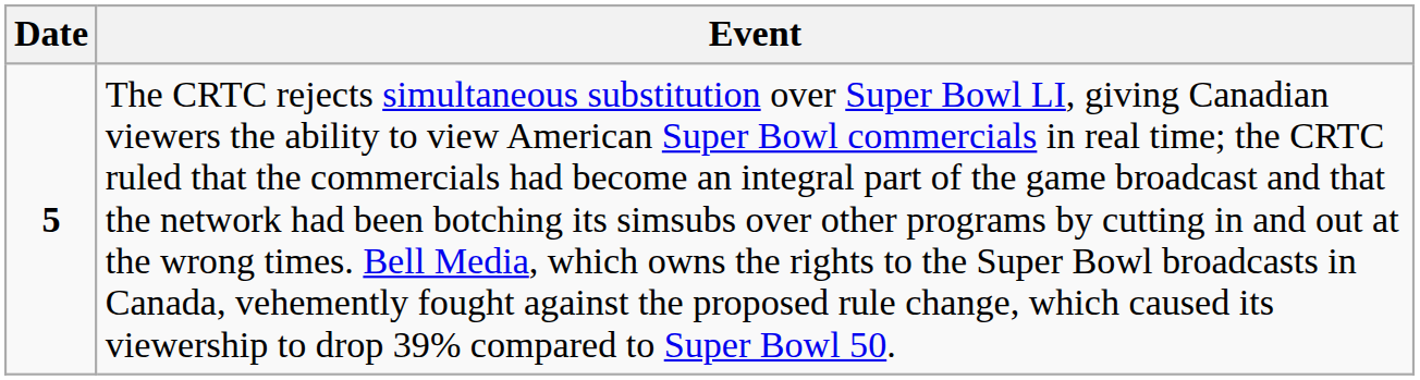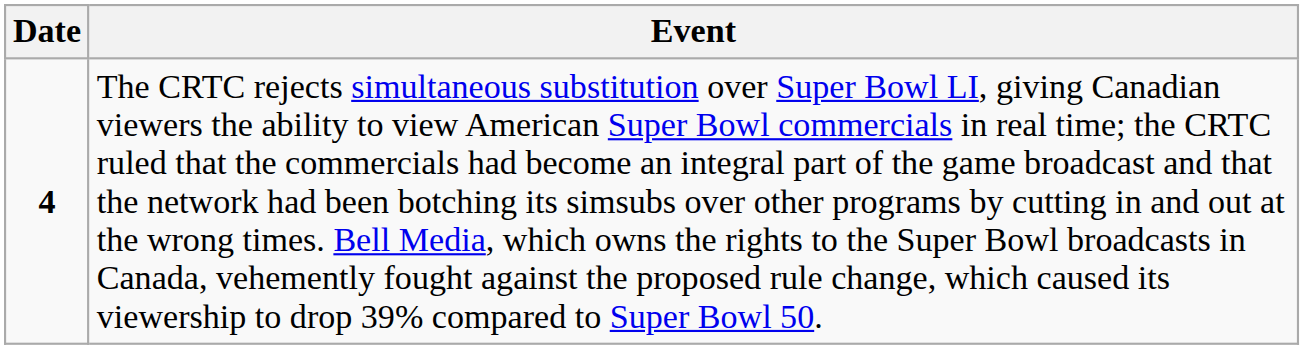row 2 | Date: 5 -> 4
